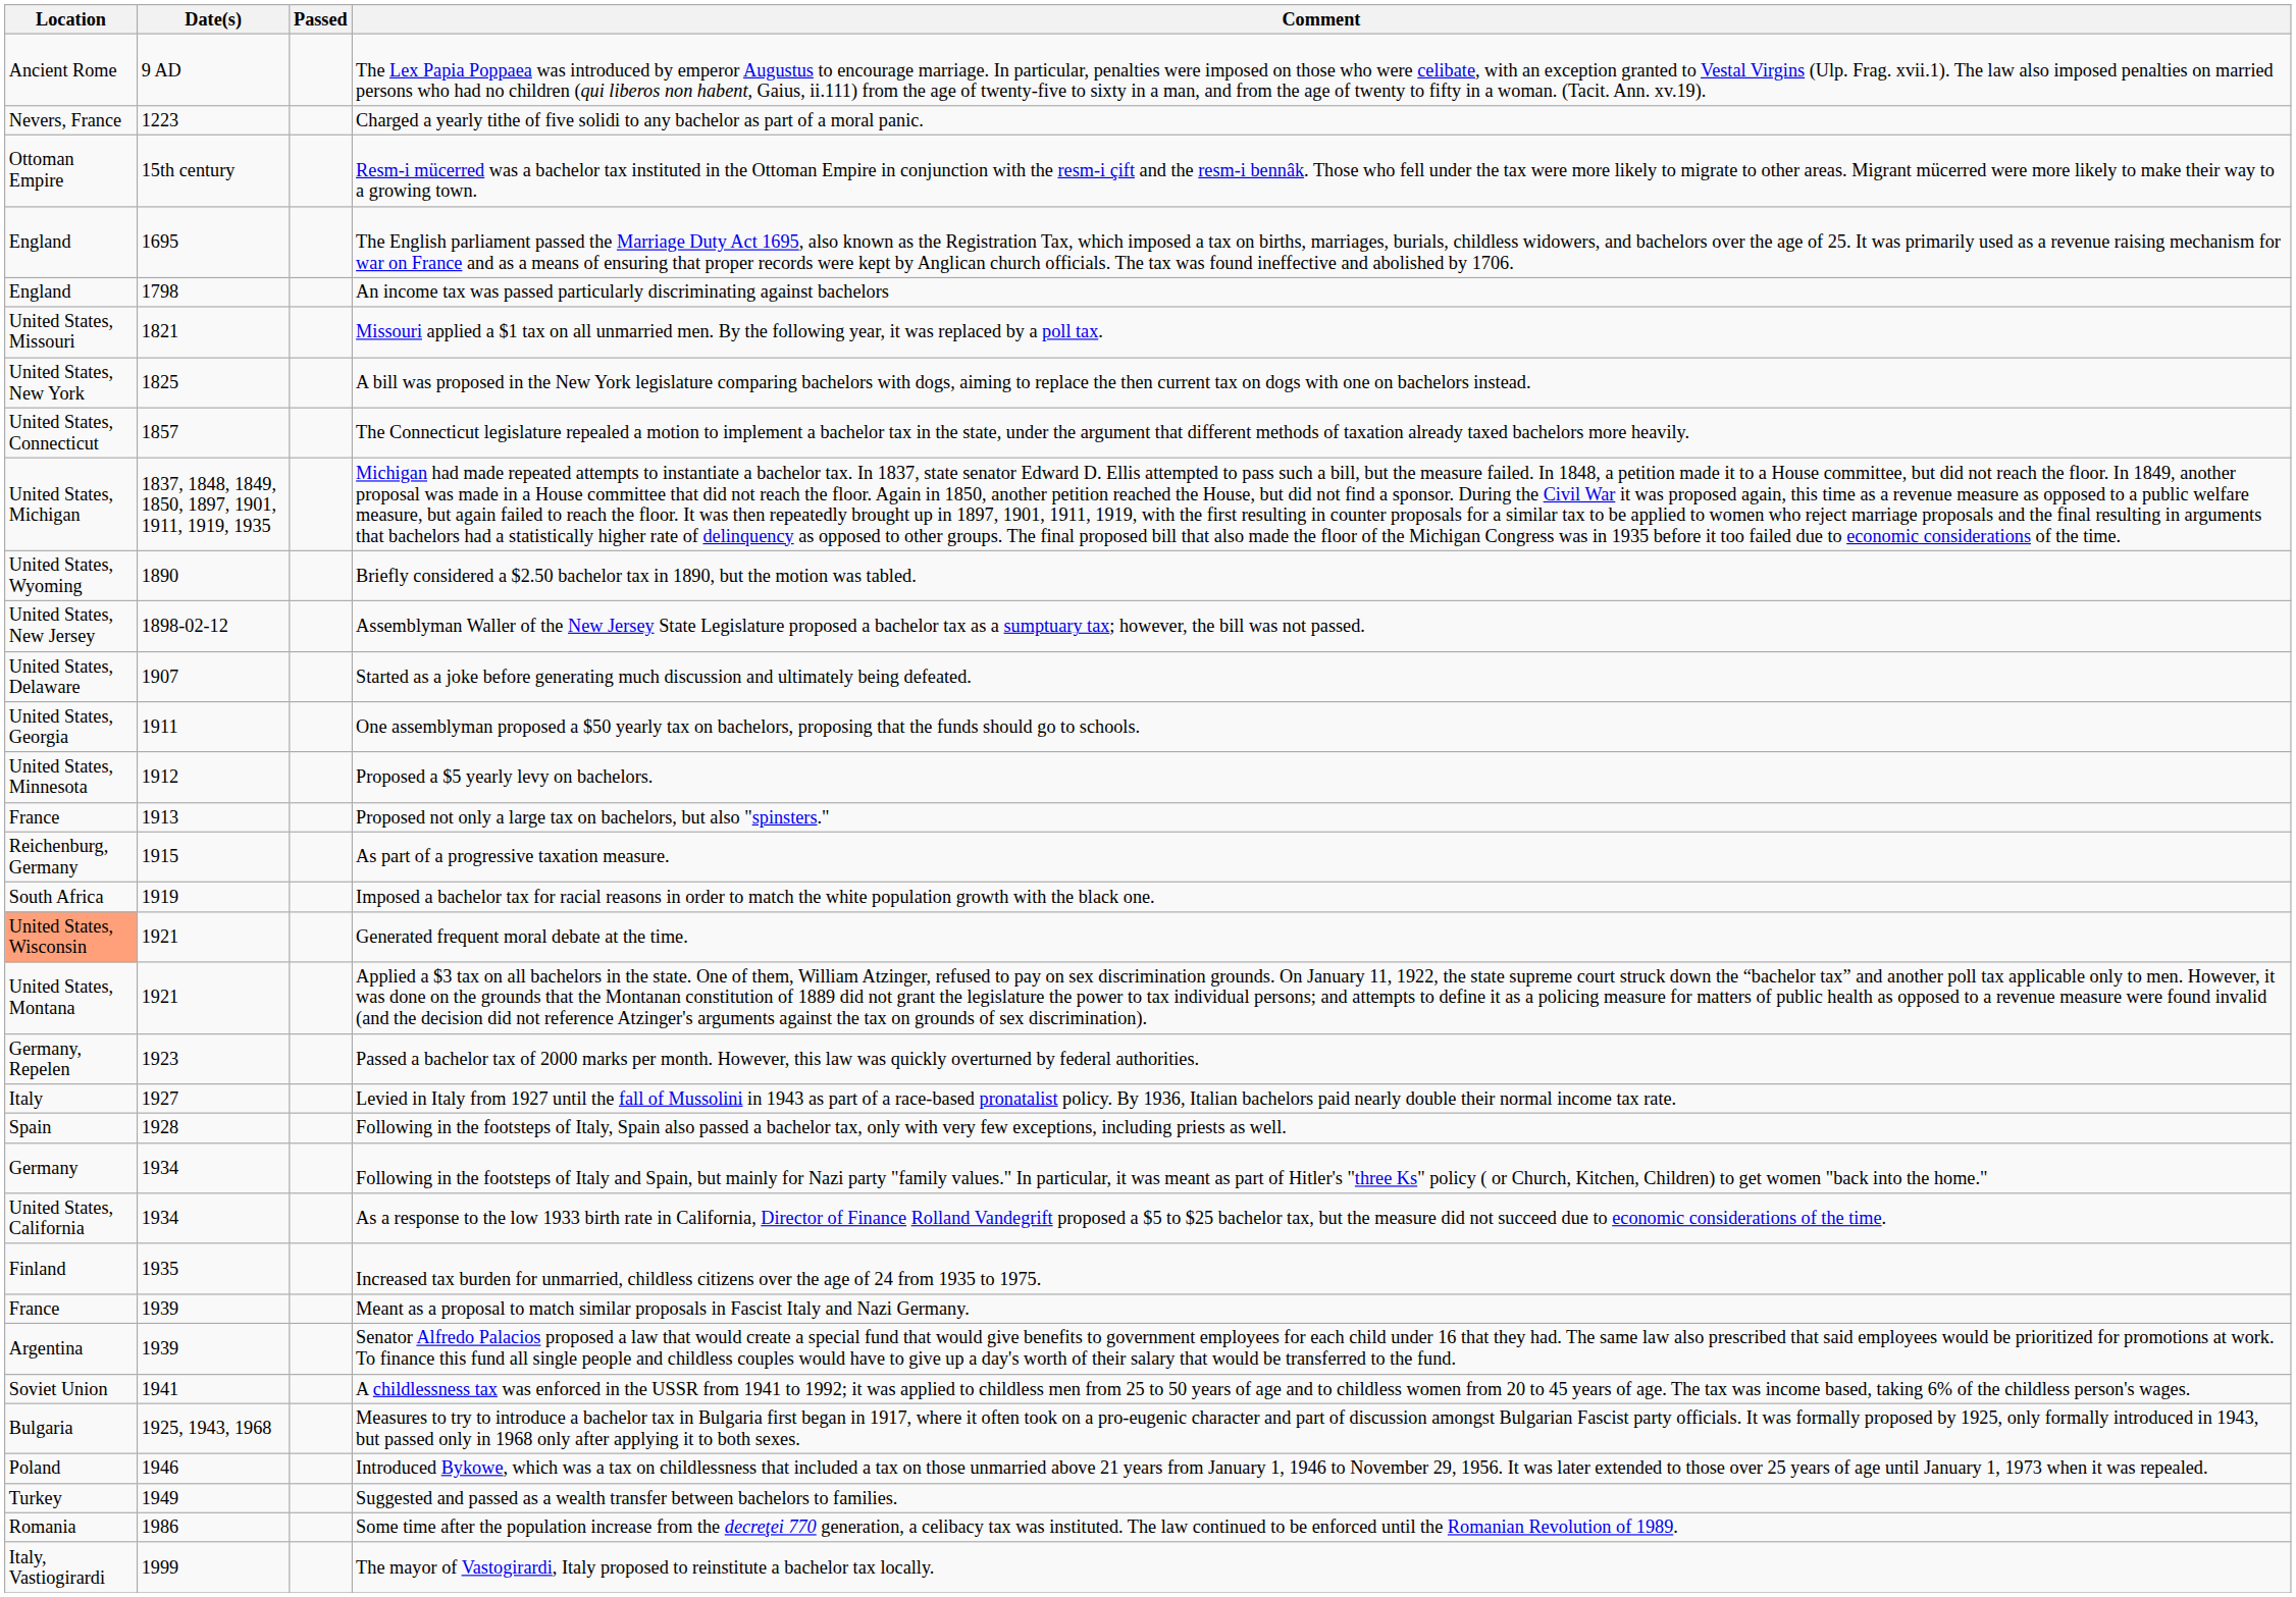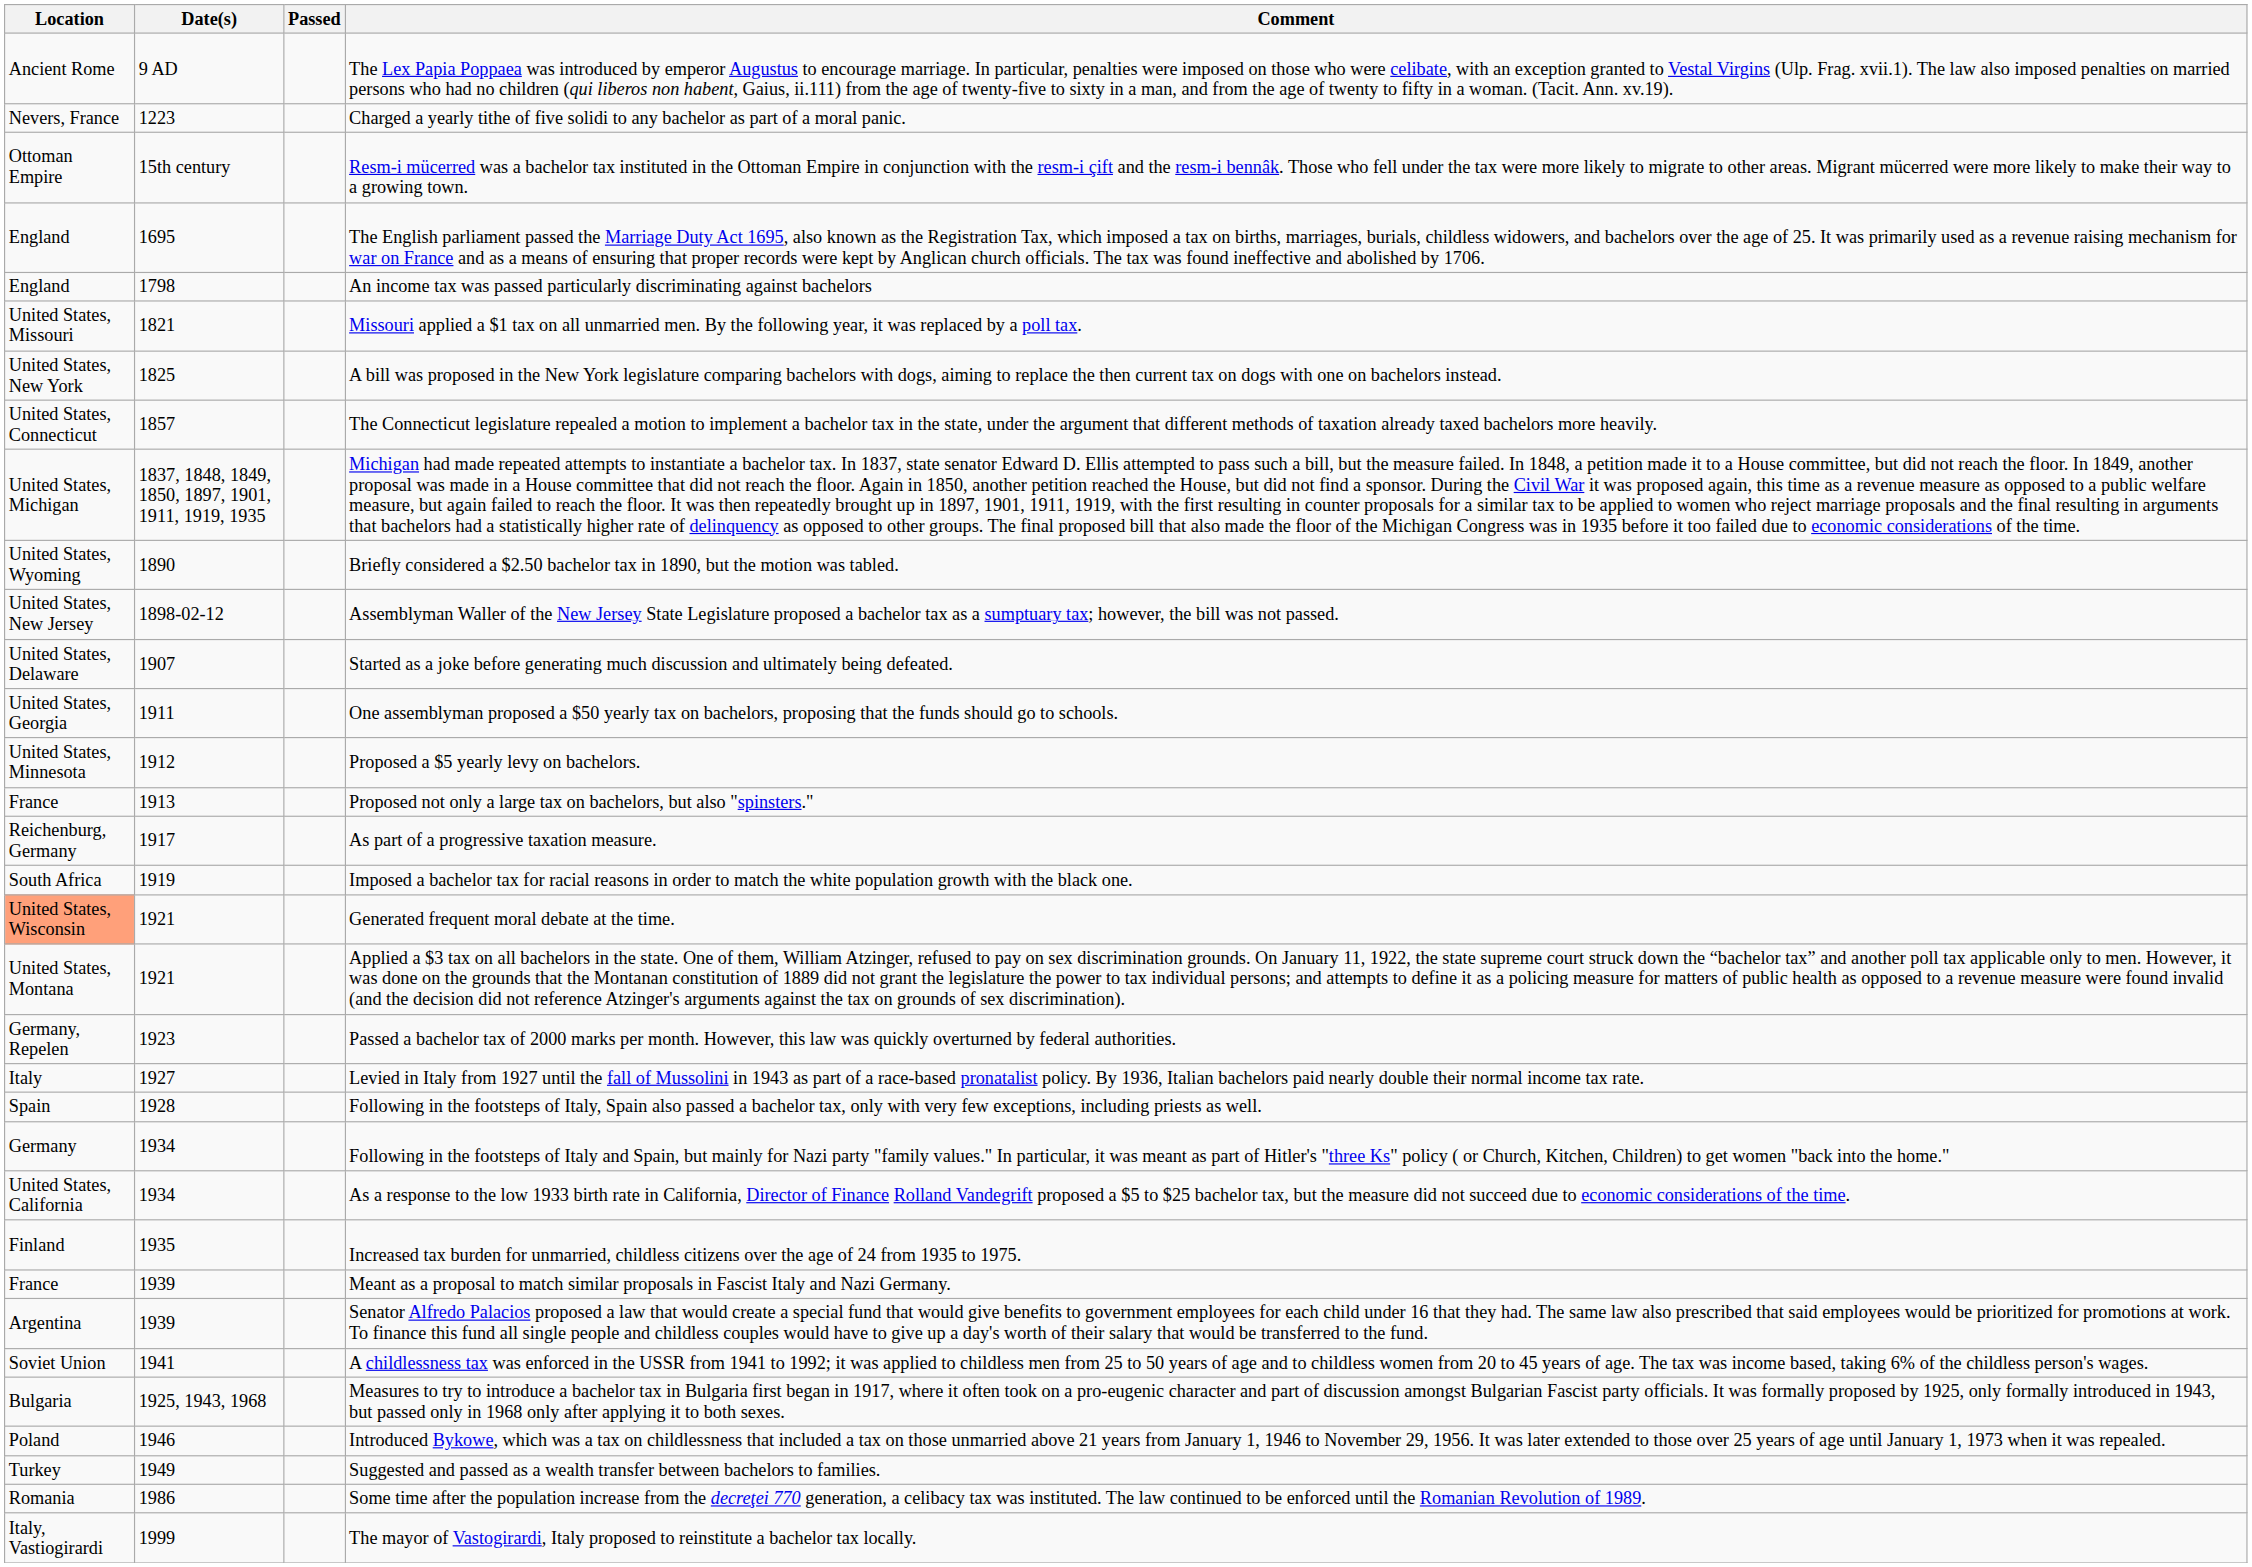As part of a progressive taxation measure. | Date(s): 1915 -> 1917
